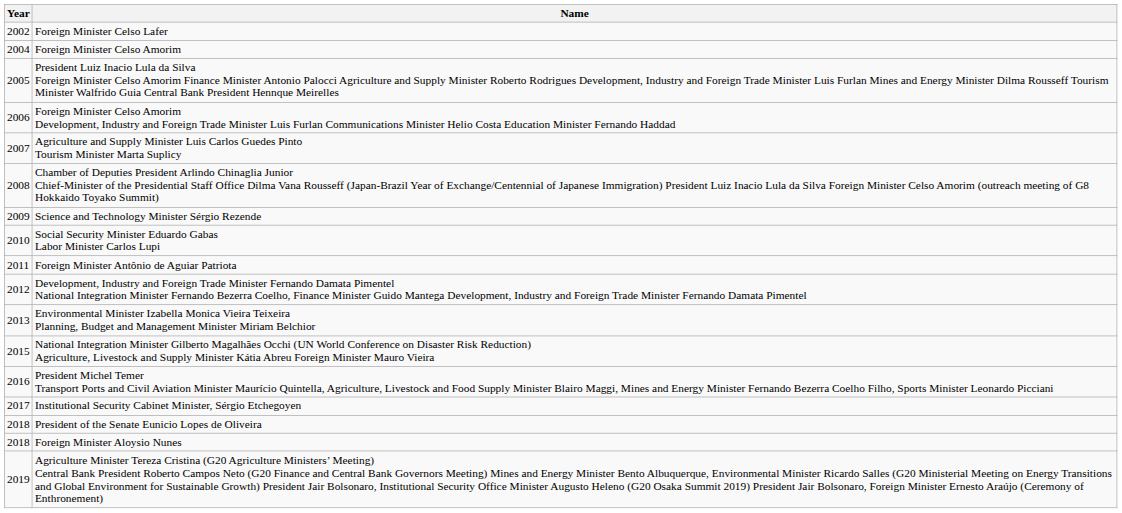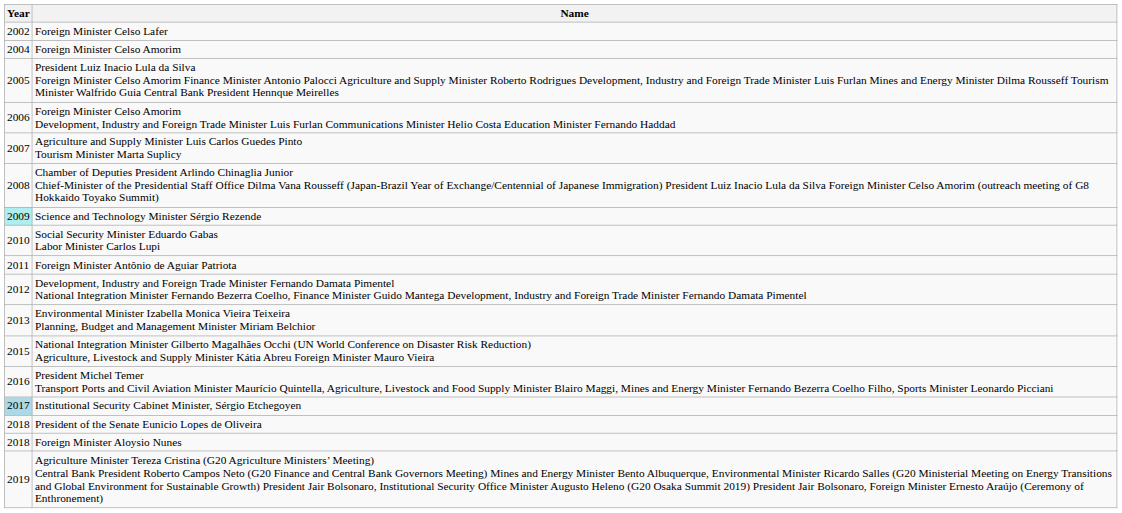Science and Technology Minister Sérgio Rezende | Year: no background -> paleturquoise background
Institutional Security Cabinet Minister, Sérgio Etchegoyen | Year: no background -> lightblue background
